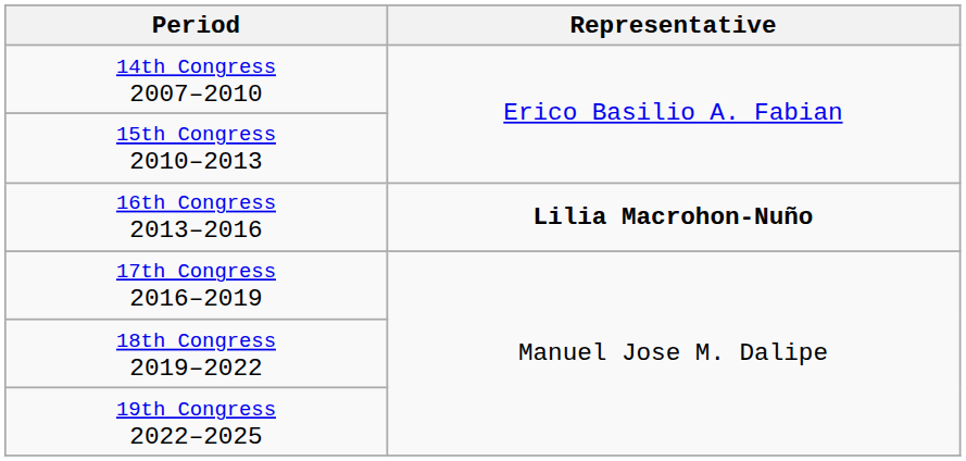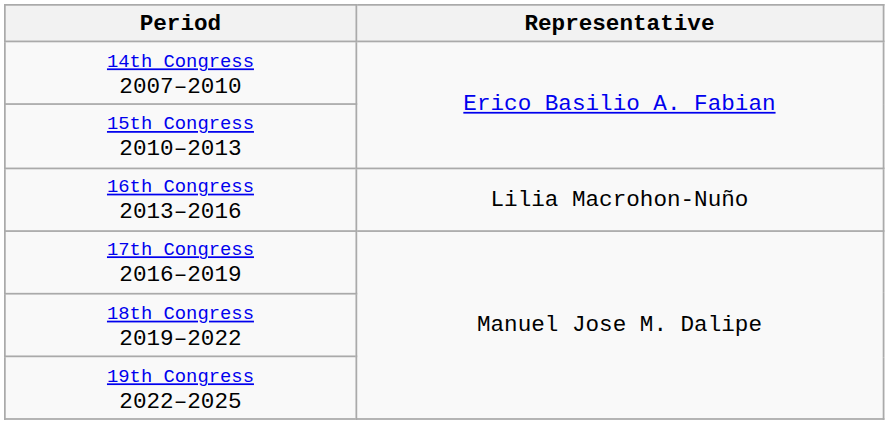16th Congress 2013–2016 | Representative: bold -> normal
